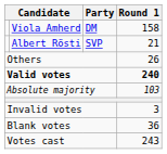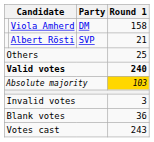Others | Round 1: 26 -> 25
Absolute majority | Round 1: no background -> gold background
